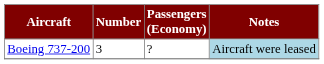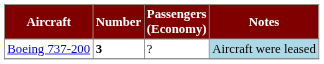Boeing 737-200 | Number: normal -> bold
